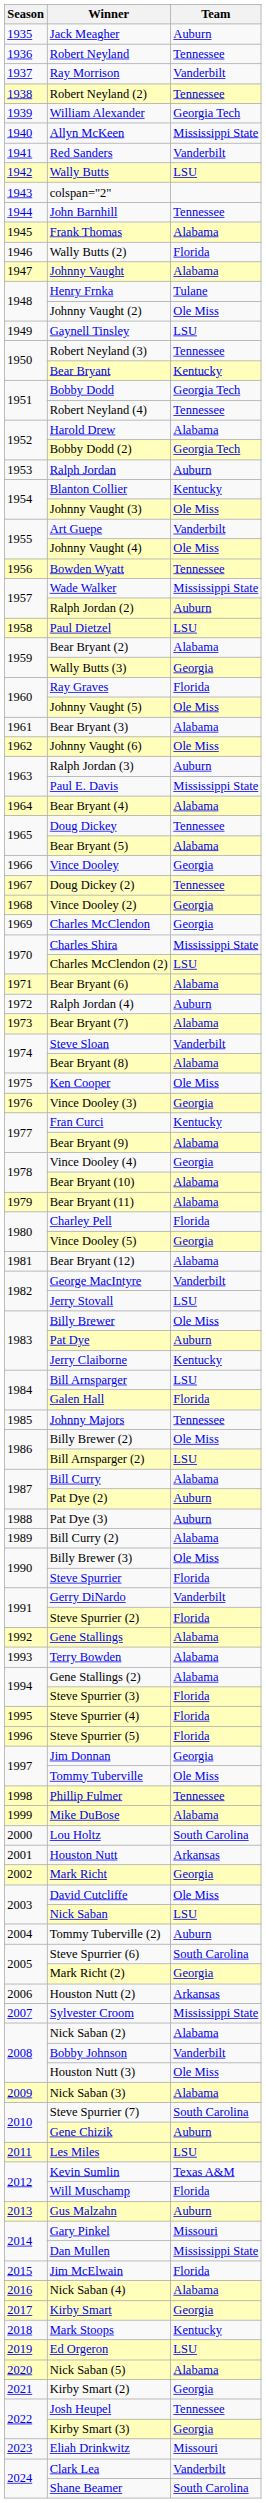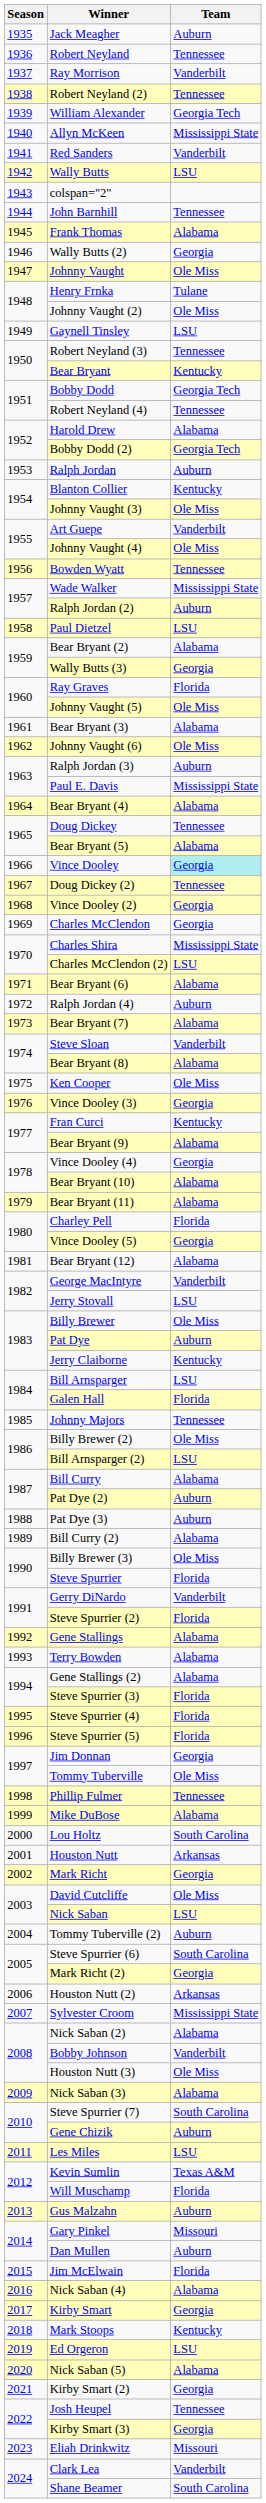Wally Butts (2) | Team: Florida -> Georgia
Johnny Vaught | Team: Alabama -> Ole Miss
Vince Dooley | Team: no background -> paleturquoise background
Dan Mullen | Team: Mississippi State -> Auburn
